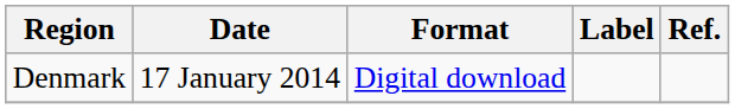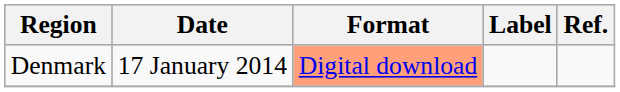Denmark | Format: no background -> lightsalmon background
